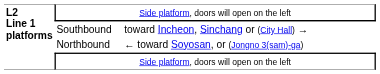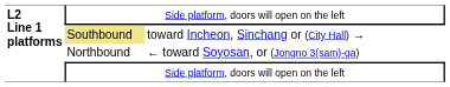Southbound | column 2: no background -> khaki background
